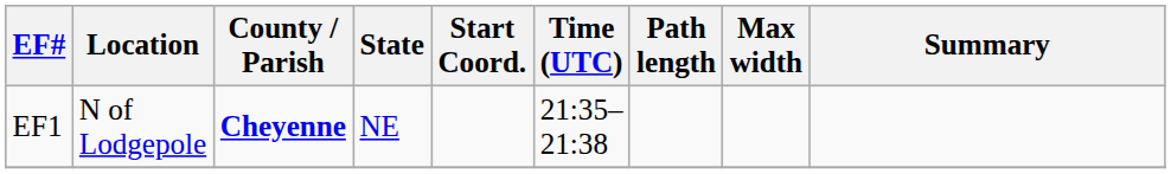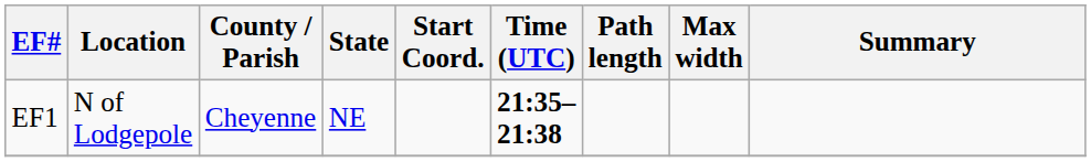EF1 | County / Parish: bold -> normal
EF1 | Time (UTC): normal -> bold
